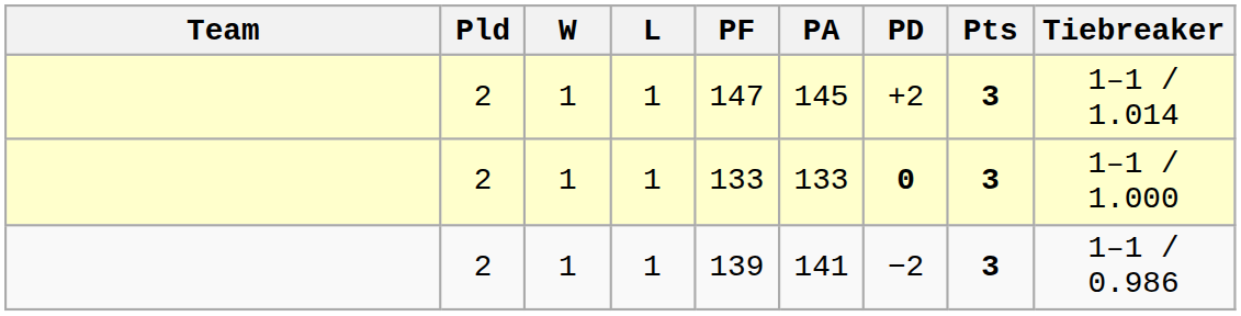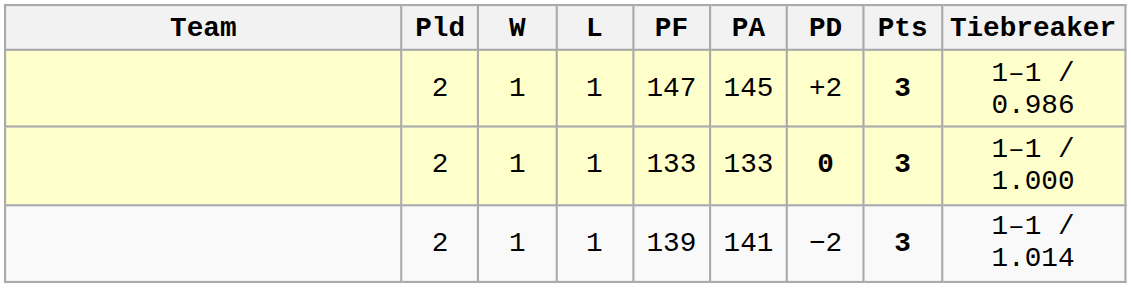row 2 | Tiebreaker: 1–1 / 1.014 -> 1–1 / 0.986
row 4 | Tiebreaker: 1–1 / 0.986 -> 1–1 / 1.014
